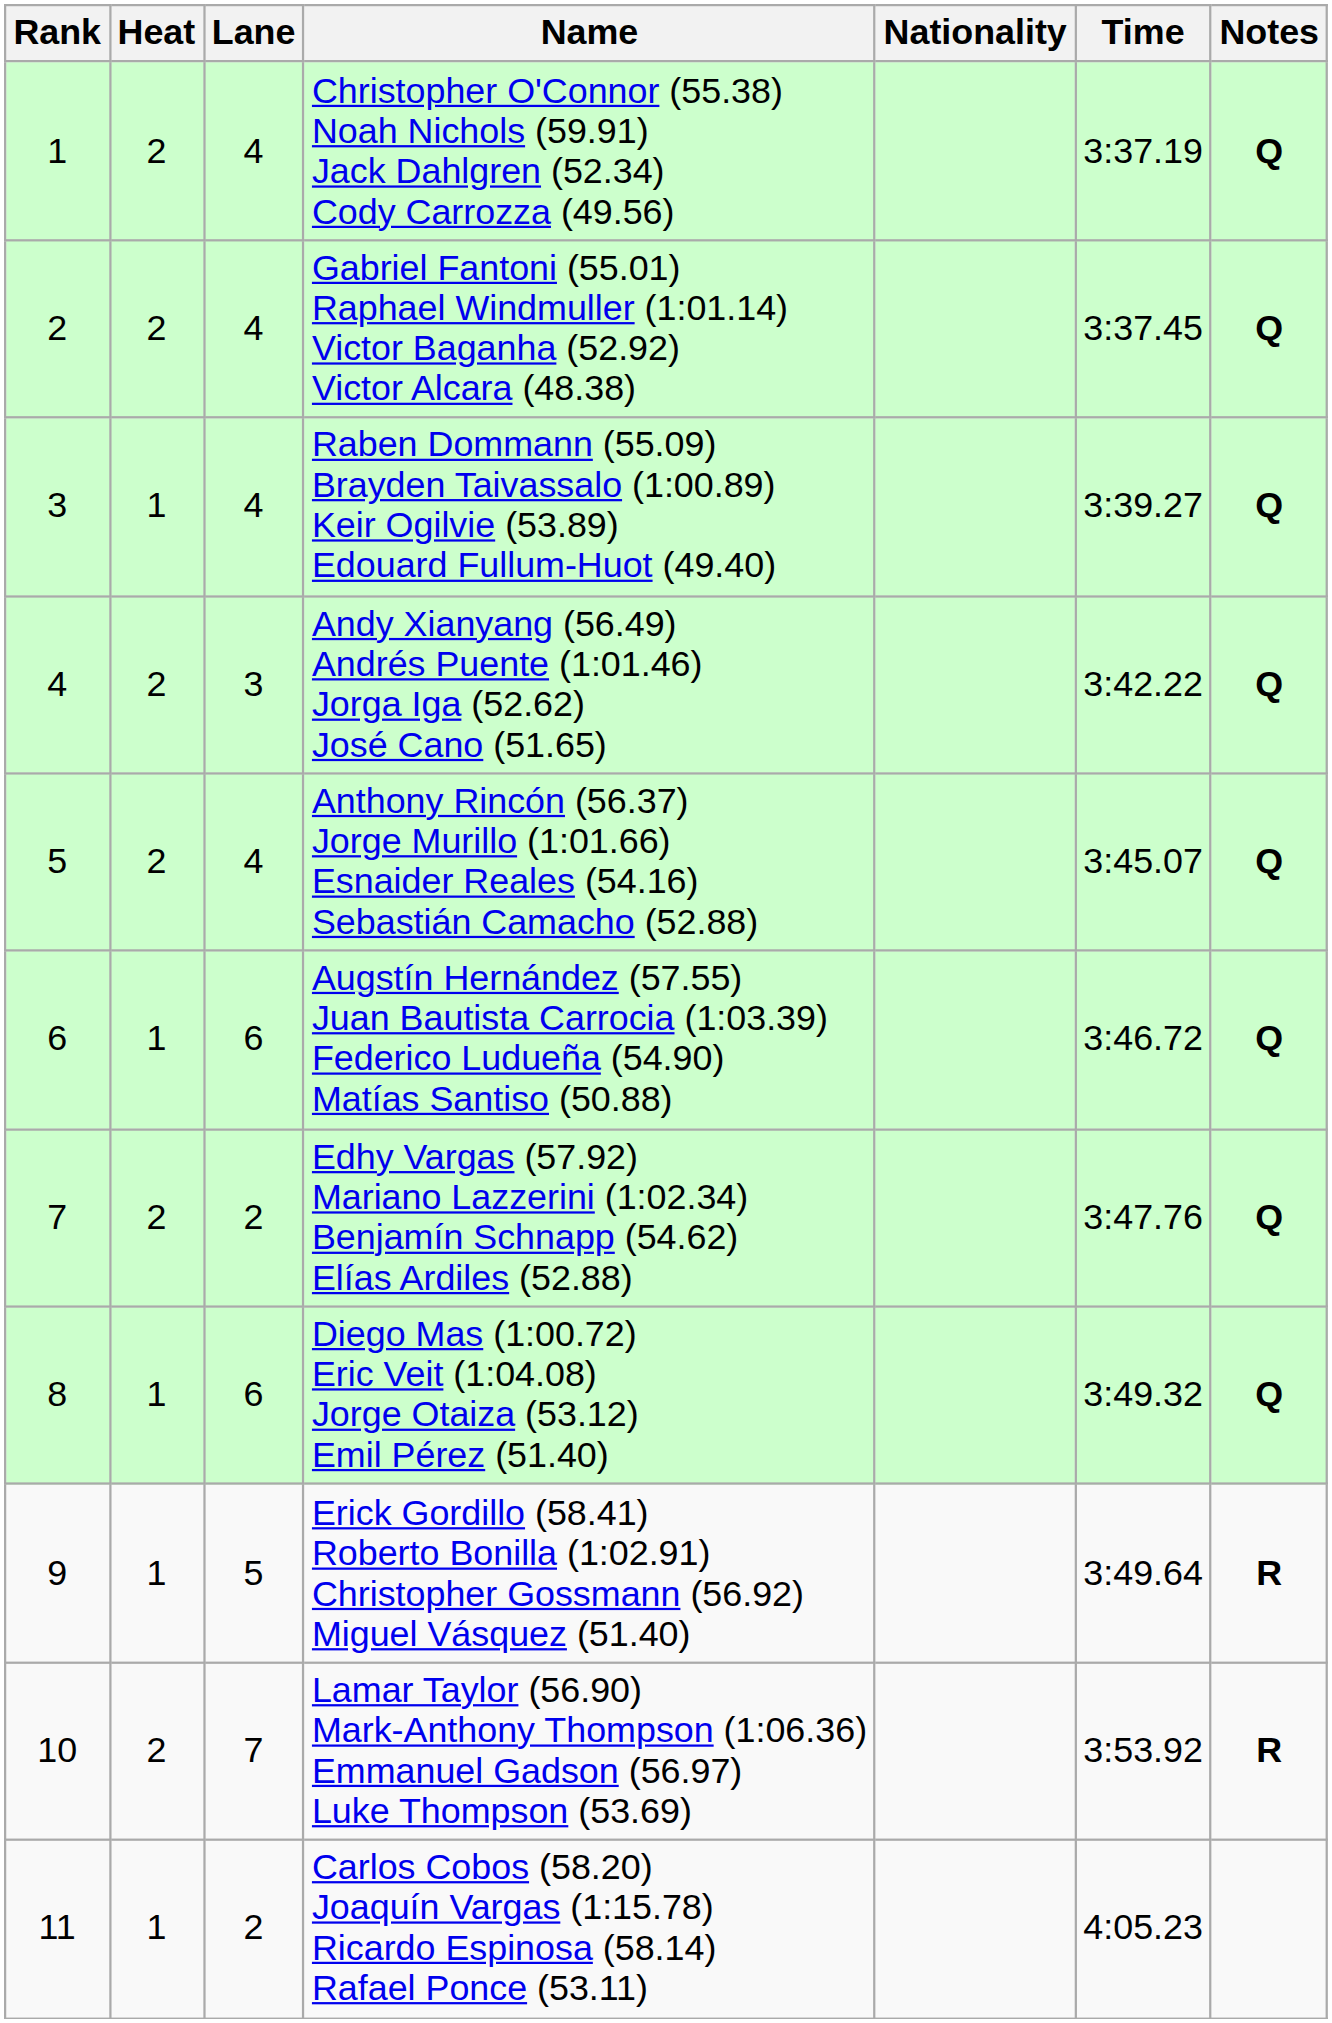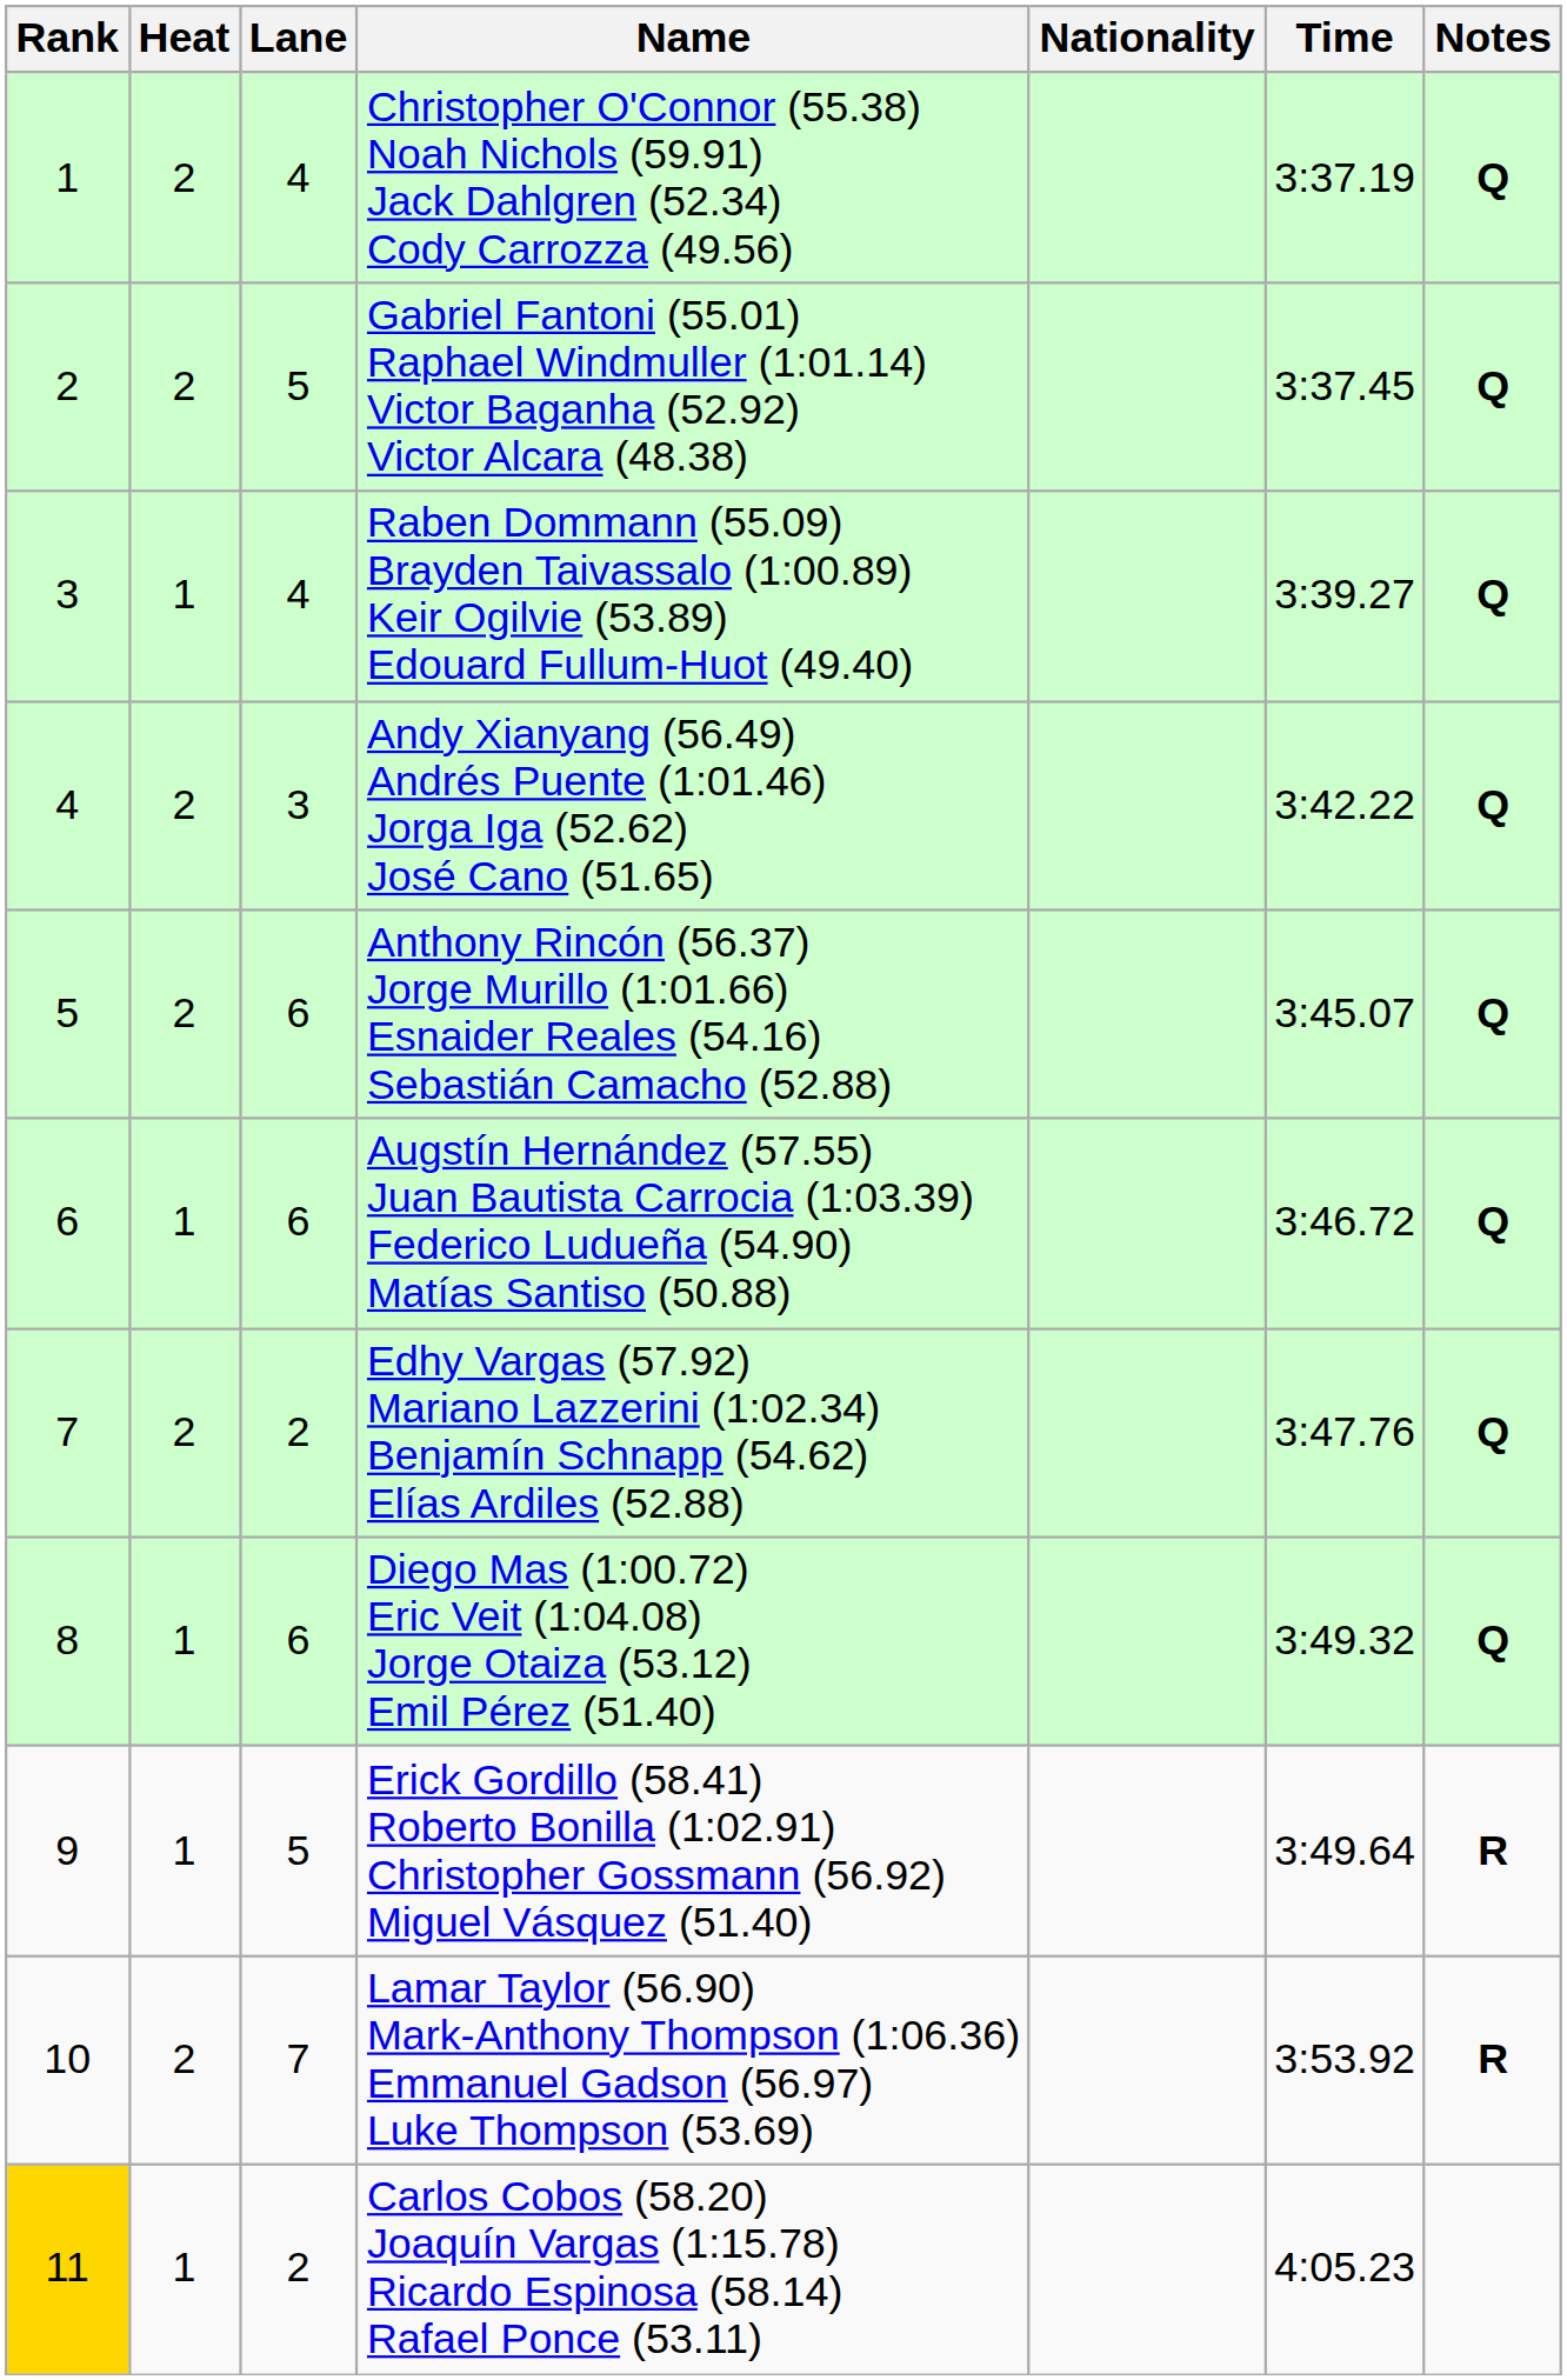row 3 | Lane: 4 -> 5
row 6 | Lane: 4 -> 6
row 12 | Rank: no background -> gold background
